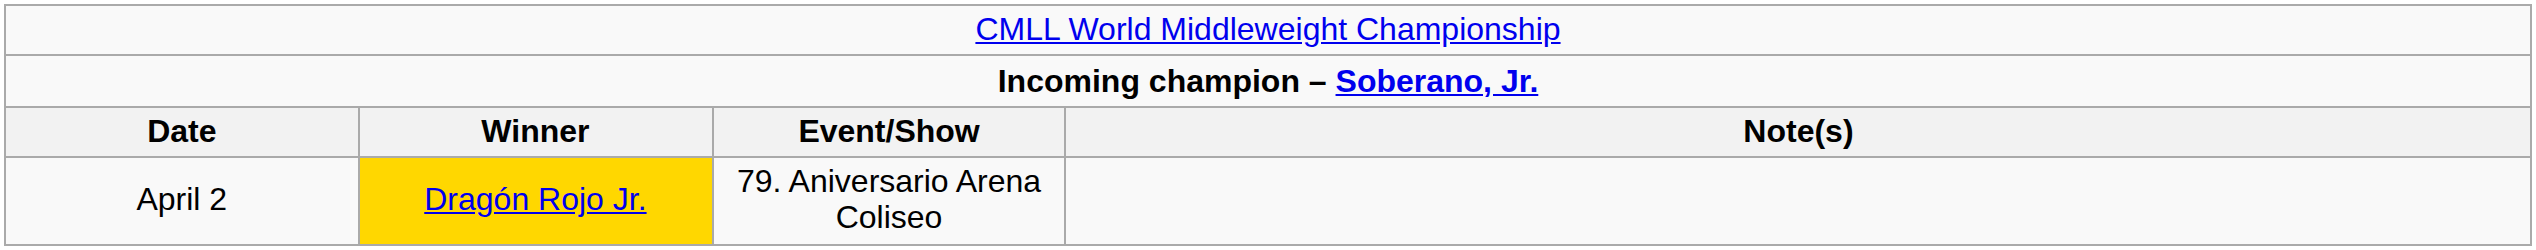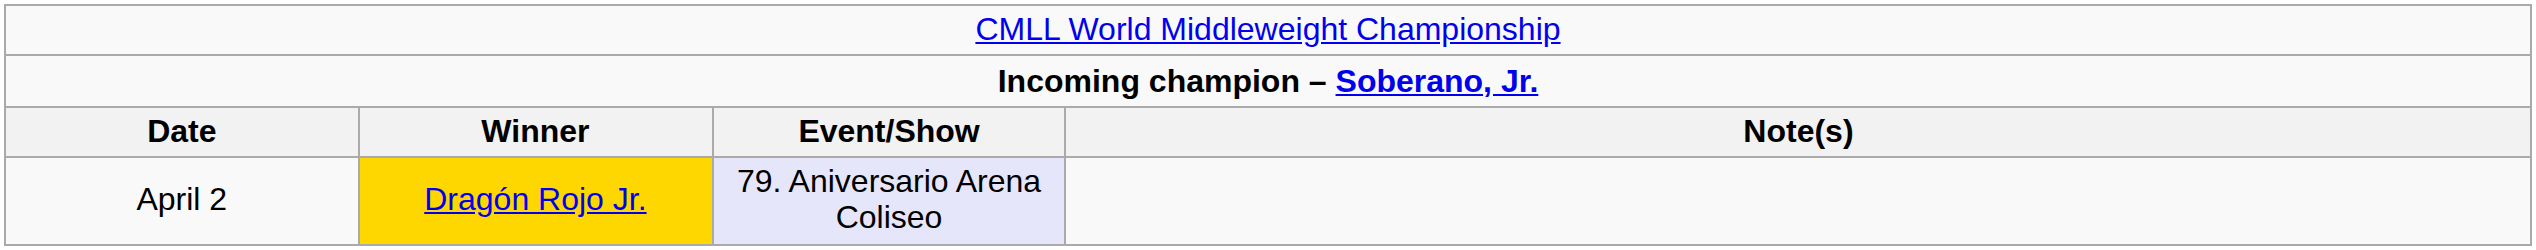April 2 | column 3: no background -> lavender background
